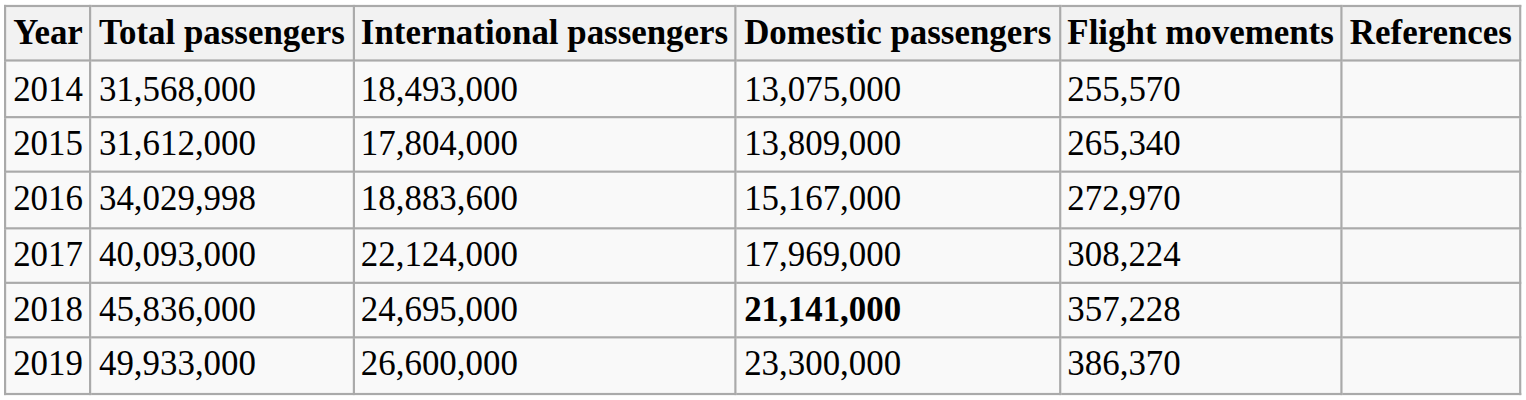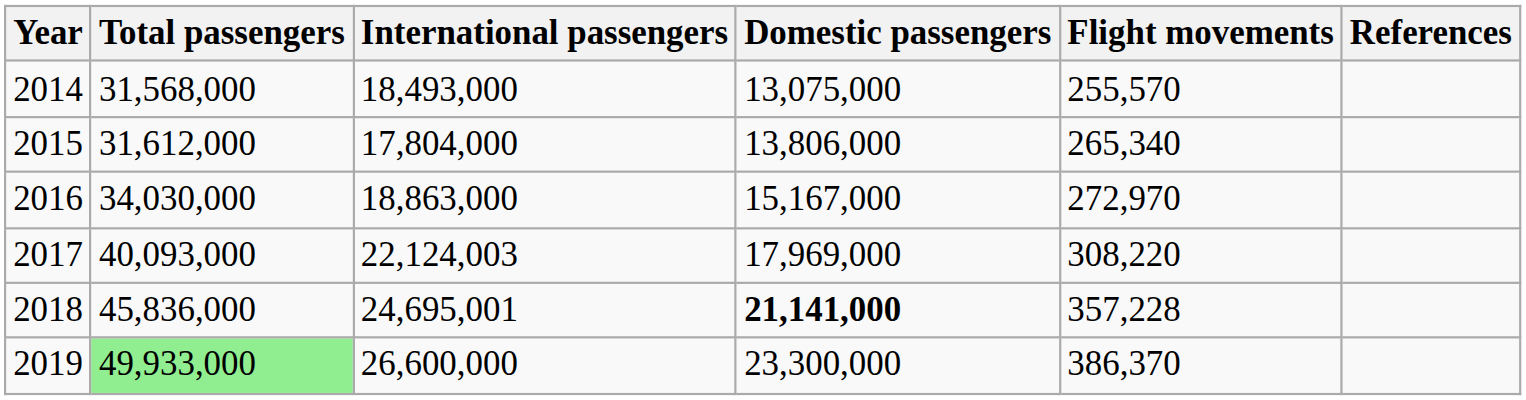2015 | Domestic passengers: 13,809,000 -> 13,806,000
2016 | Total passengers: 34,029,998 -> 34,030,000
2016 | International passengers: 18,883,600 -> 18,863,000
2017 | International passengers: 22,124,000 -> 22,124,003
2017 | Flight movements: 308,224 -> 308,220
2018 | International passengers: 24,695,000 -> 24,695,001
2019 | Total passengers: no background -> lightgreen background
